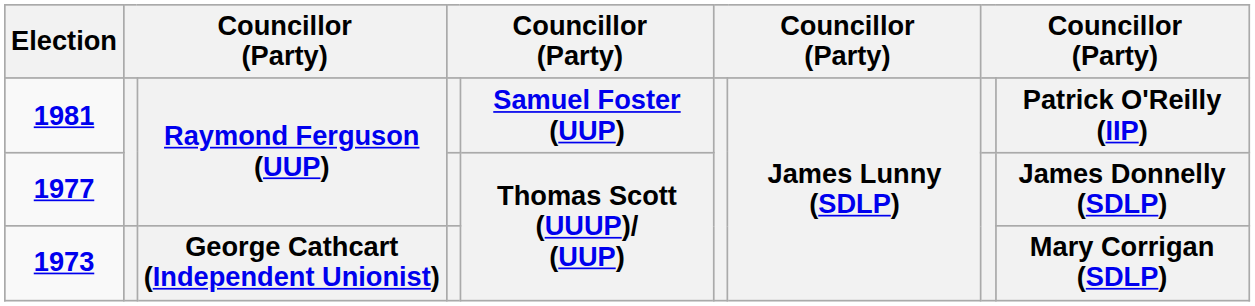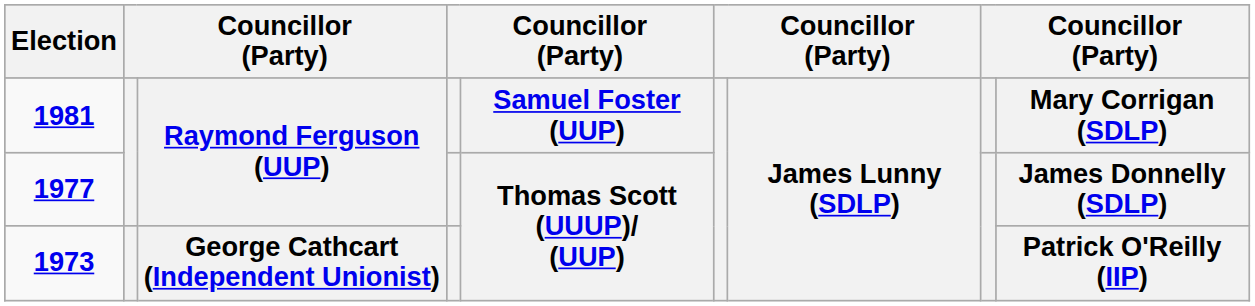1981 | column 9: Patrick O'Reilly (IIP) -> Mary Corrigan (SDLP)
1973 | column 9: Mary Corrigan (SDLP) -> Patrick O'Reilly (IIP)
